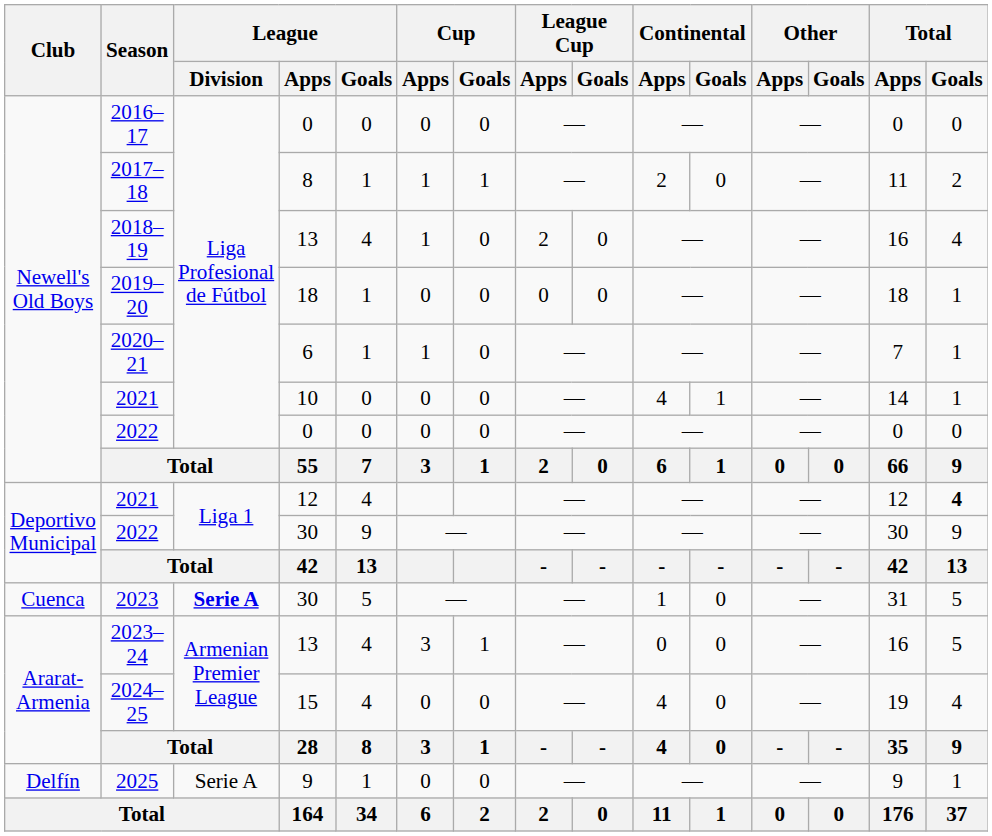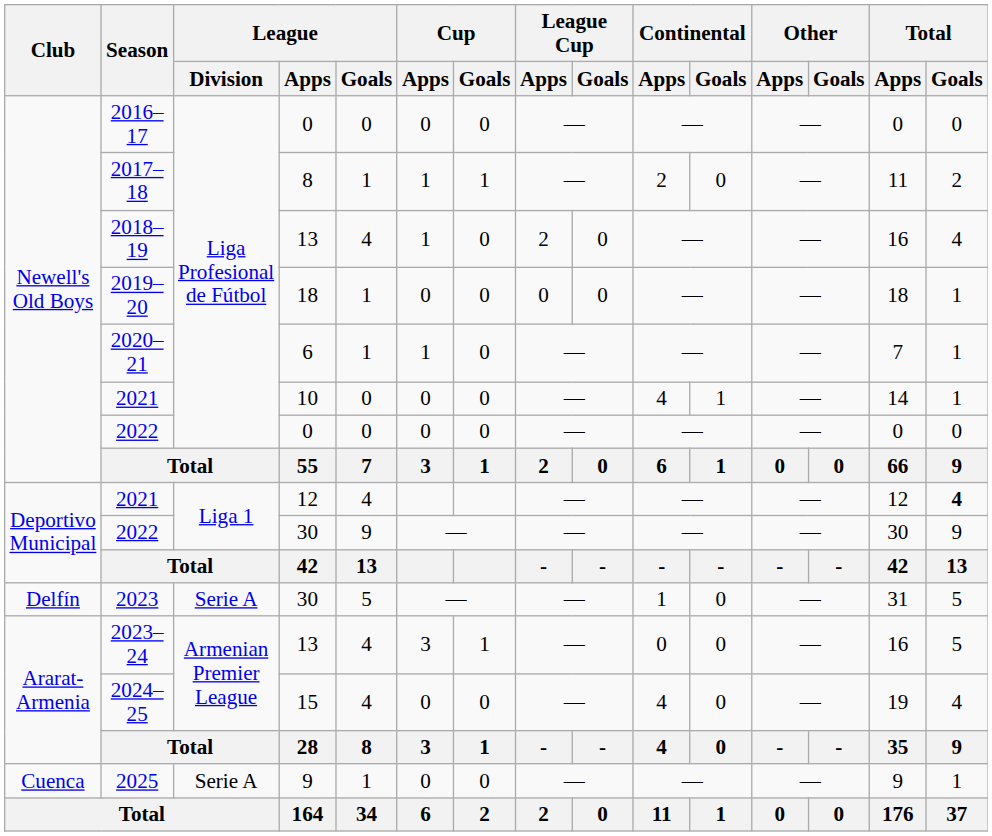2023 | Club: Cuenca -> Delfín
2023 | League / Division: bold -> normal
2025 | Club: Delfín -> Cuenca
